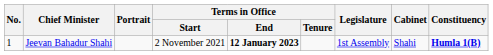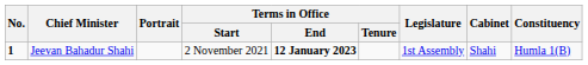Jeevan Bahadur Shahi | No.: normal -> bold
Jeevan Bahadur Shahi | Constituency: bold -> normal
